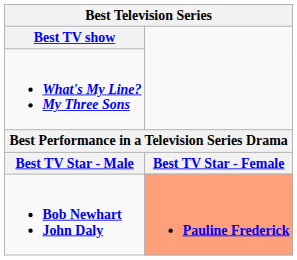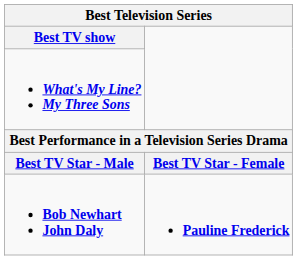Bob Newhart John Daly | column 2: lightsalmon background -> no background
